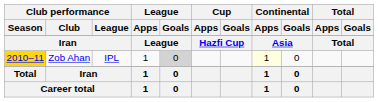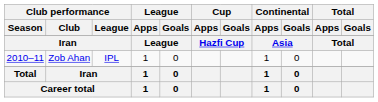Zob Ahan | Club performance / Season: gold background -> no background
Zob Ahan | League / Goals: lightgrey background -> no background
Zob Ahan | Continental / Apps: lightyellow background -> no background
